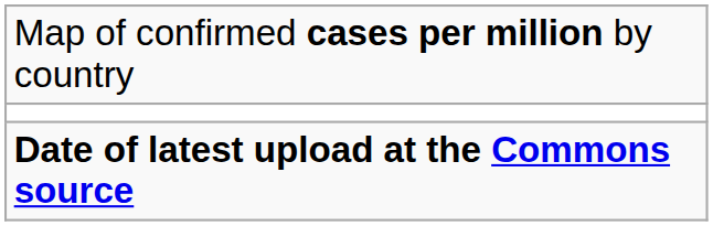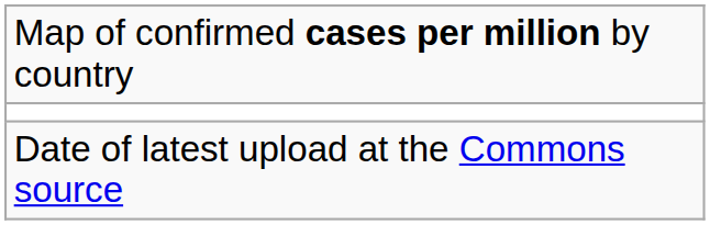row 3 | column 1: bold -> normal
